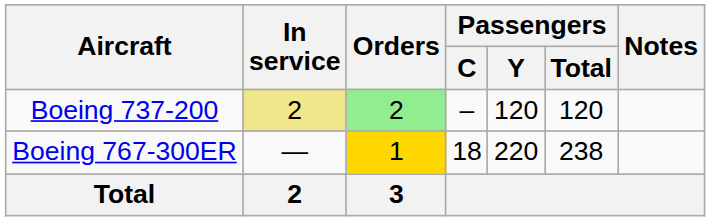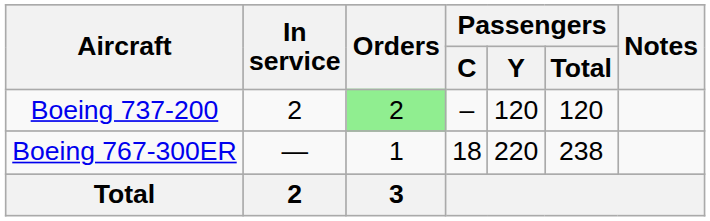Boeing 737-200 | In service: khaki background -> no background
Boeing 767-300ER | Orders: gold background -> no background
